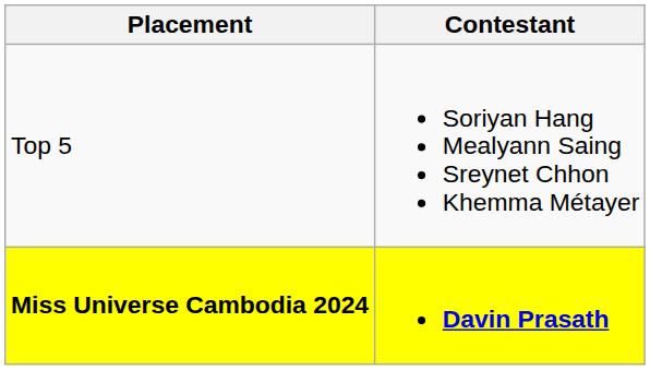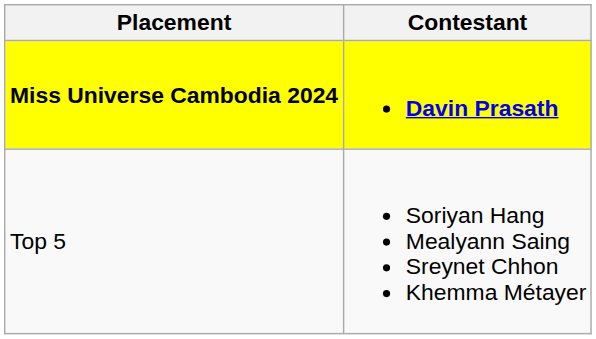rows swapped: Miss Universe Cambodia 2024 <-> Top 5
